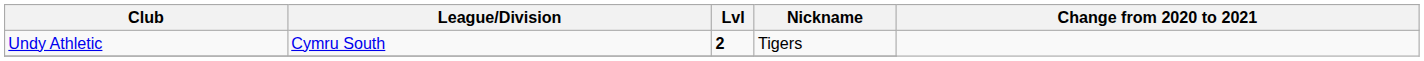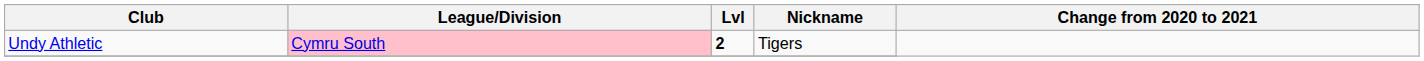Undy Athletic | League/Division: no background -> pink background
